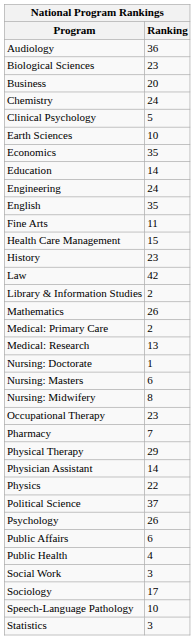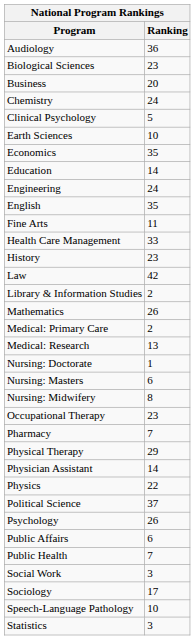Health Care Management | Ranking: 15 -> 33
Public Health | Ranking: 4 -> 7
